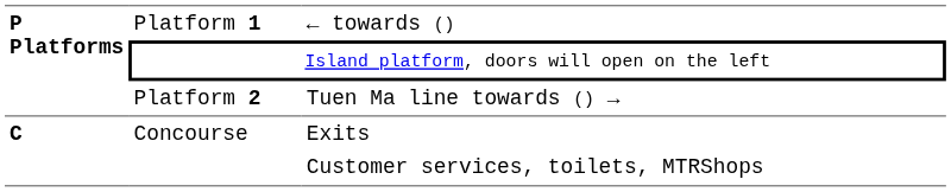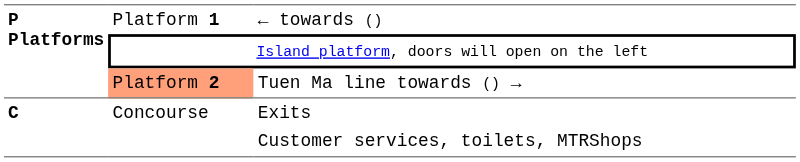Tuen Ma line towards () → | column 2: no background -> lightsalmon background
